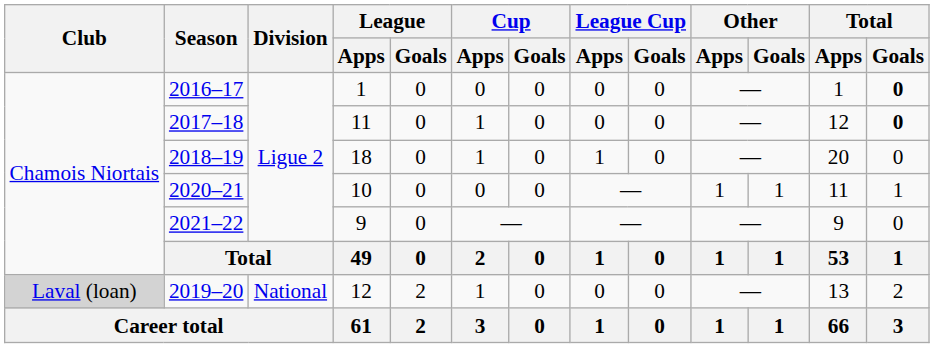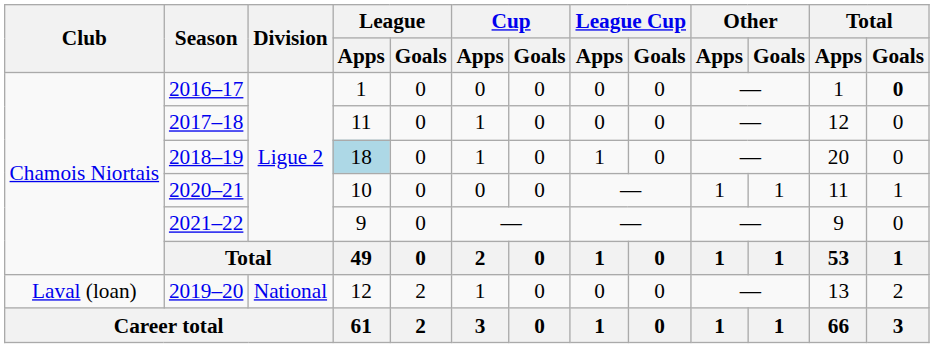2017–18 | Total / Goals: bold -> normal
2018–19 | League / Apps: no background -> lightblue background
2019–20 | Club: lightgrey background -> no background
